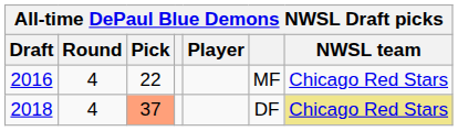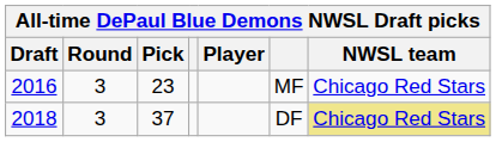2016 | Round: 4 -> 3
2016 | Pick: 22 -> 23
2018 | Round: 4 -> 3
2018 | Pick: lightsalmon background -> no background
